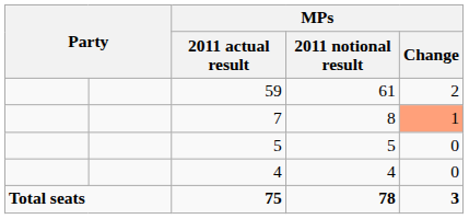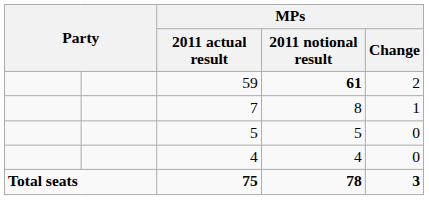59 | MPs / 2011 notional result: normal -> bold
7 | MPs / Change: lightsalmon background -> no background
